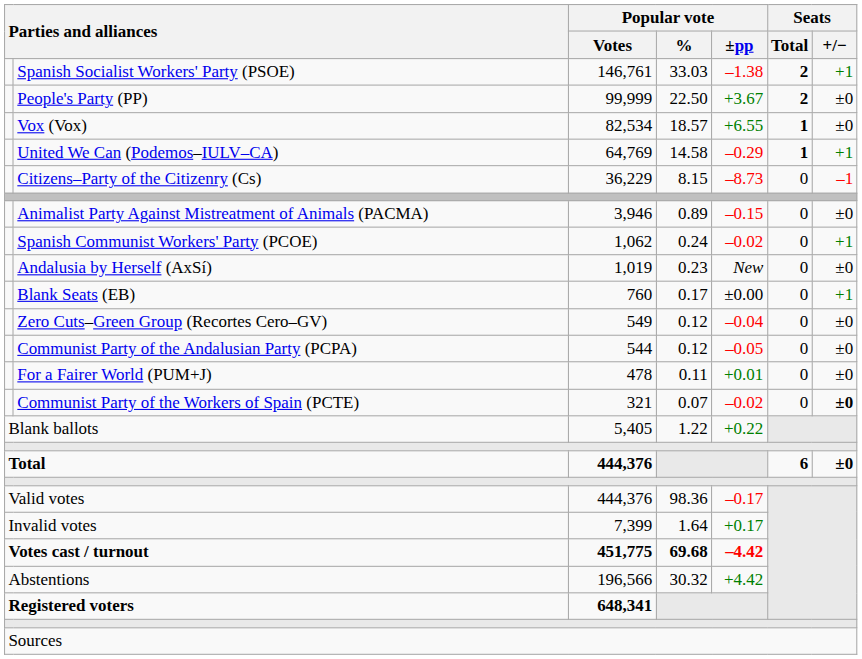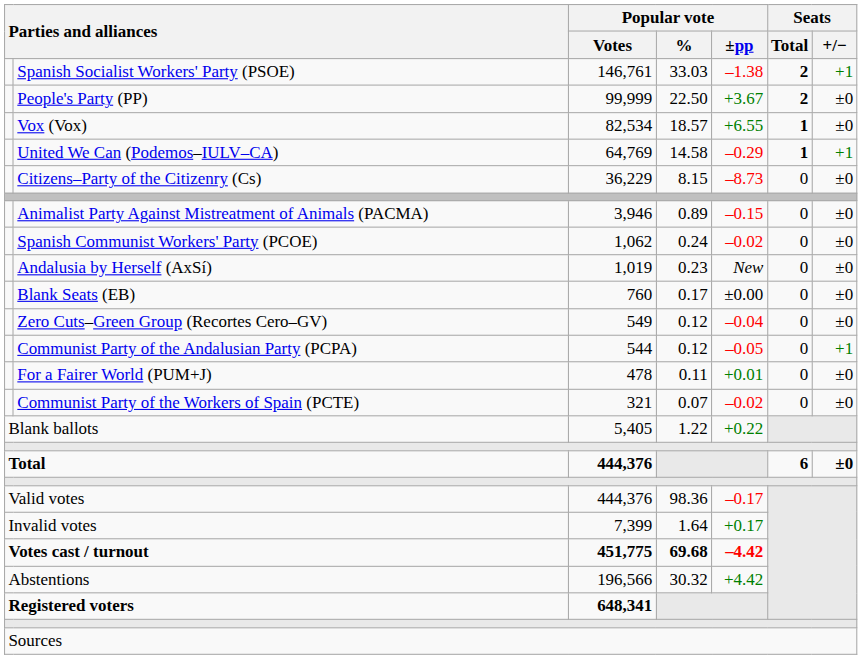Citizens–Party of the Citizenry (Cs) | Seats / +/−: –1 -> ±0
Spanish Communist Workers' Party (PCOE) | Seats / +/−: +1 -> ±0
Blank Seats (EB) | Seats / +/−: +1 -> ±0
Communist Party of the Andalusian Party (PCPA) | Seats / +/−: ±0 -> +1
Communist Party of the Workers of Spain (PCTE) | Seats / +/−: bold -> normal
